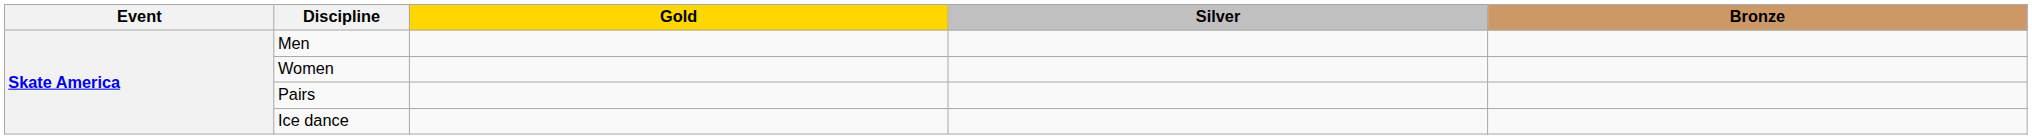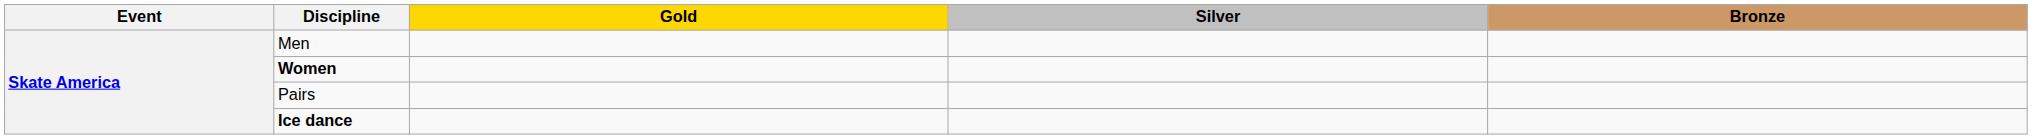Women | Discipline: normal -> bold
Ice dance | Discipline: normal -> bold
